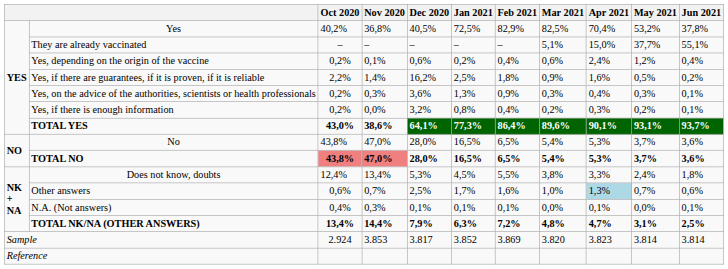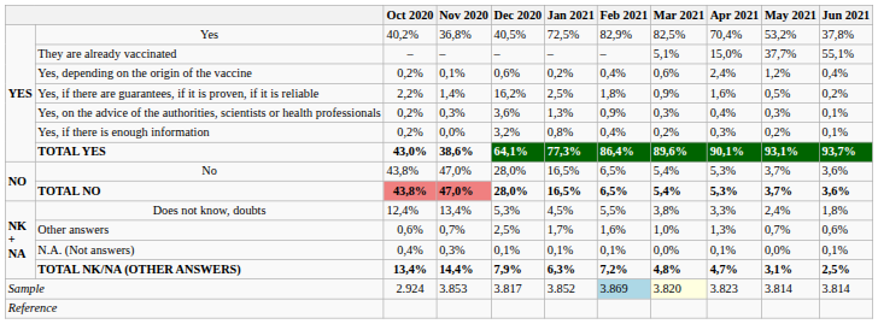Other answers | Apr 2021: lightblue background -> no background
Sample | Feb 2021: no background -> lightblue background
Sample | Mar 2021: no background -> lightyellow background
